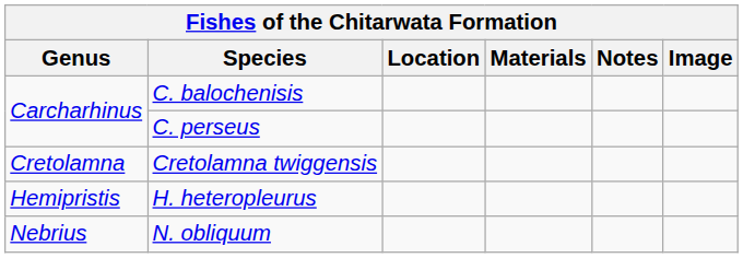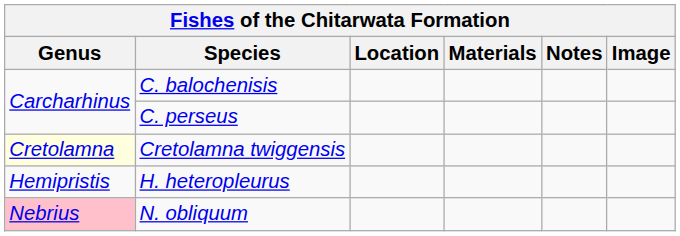Cretolamna twiggensis | Genus: no background -> lightyellow background
N. obliquum | Genus: no background -> pink background
